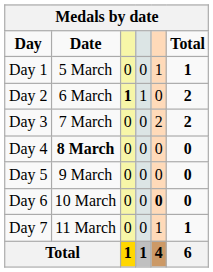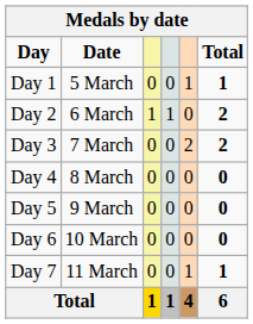Day 2 | column 3: bold -> normal
Day 4 | Date: bold -> normal
Day 6 | column 5: bold -> normal
